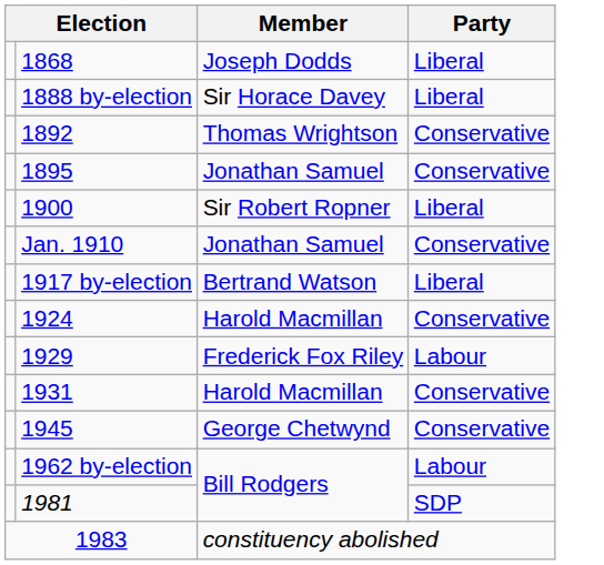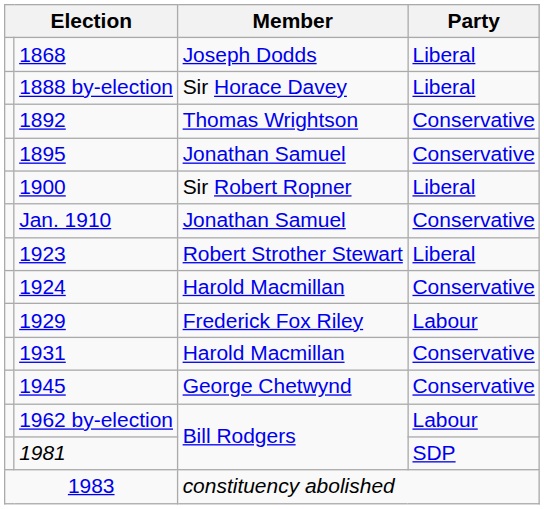- row: 1917 by-election | Bertrand Watson | Liberal
+ row: 1923 | Robert Strother Stewart | Liberal
